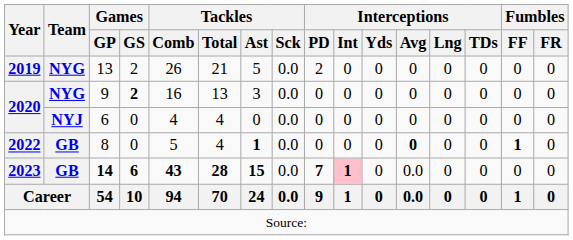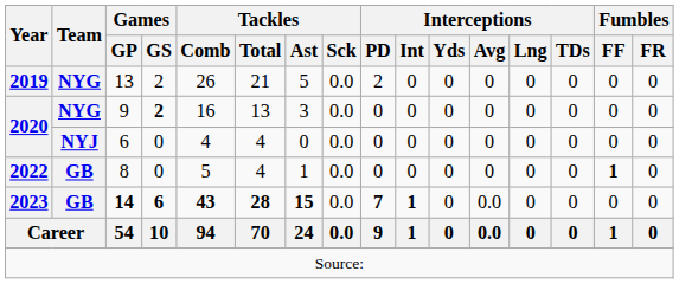8 | Tackles / Ast: bold -> normal
8 | Interceptions / Avg: bold -> normal
14 | Interceptions / Int: pink background -> no background
